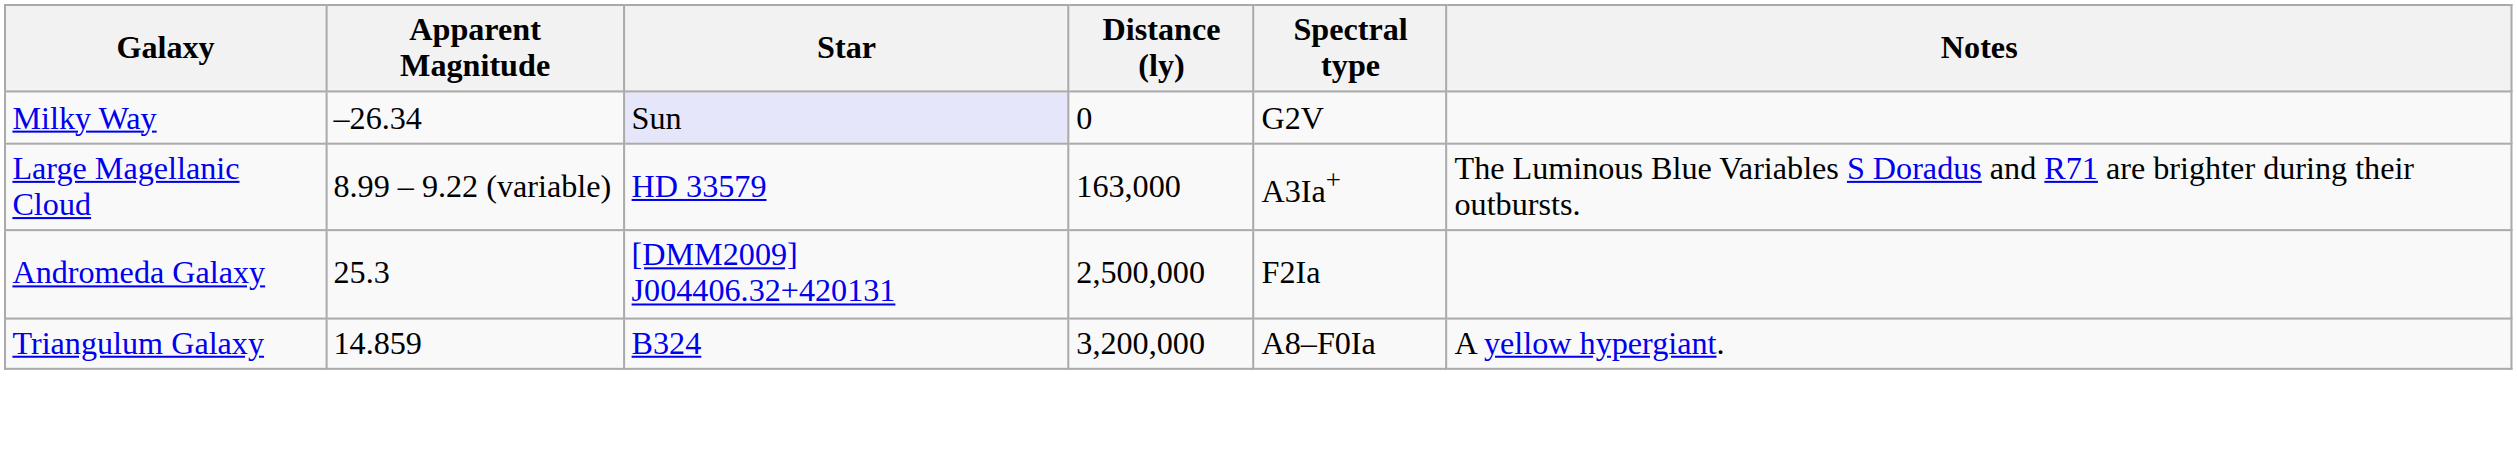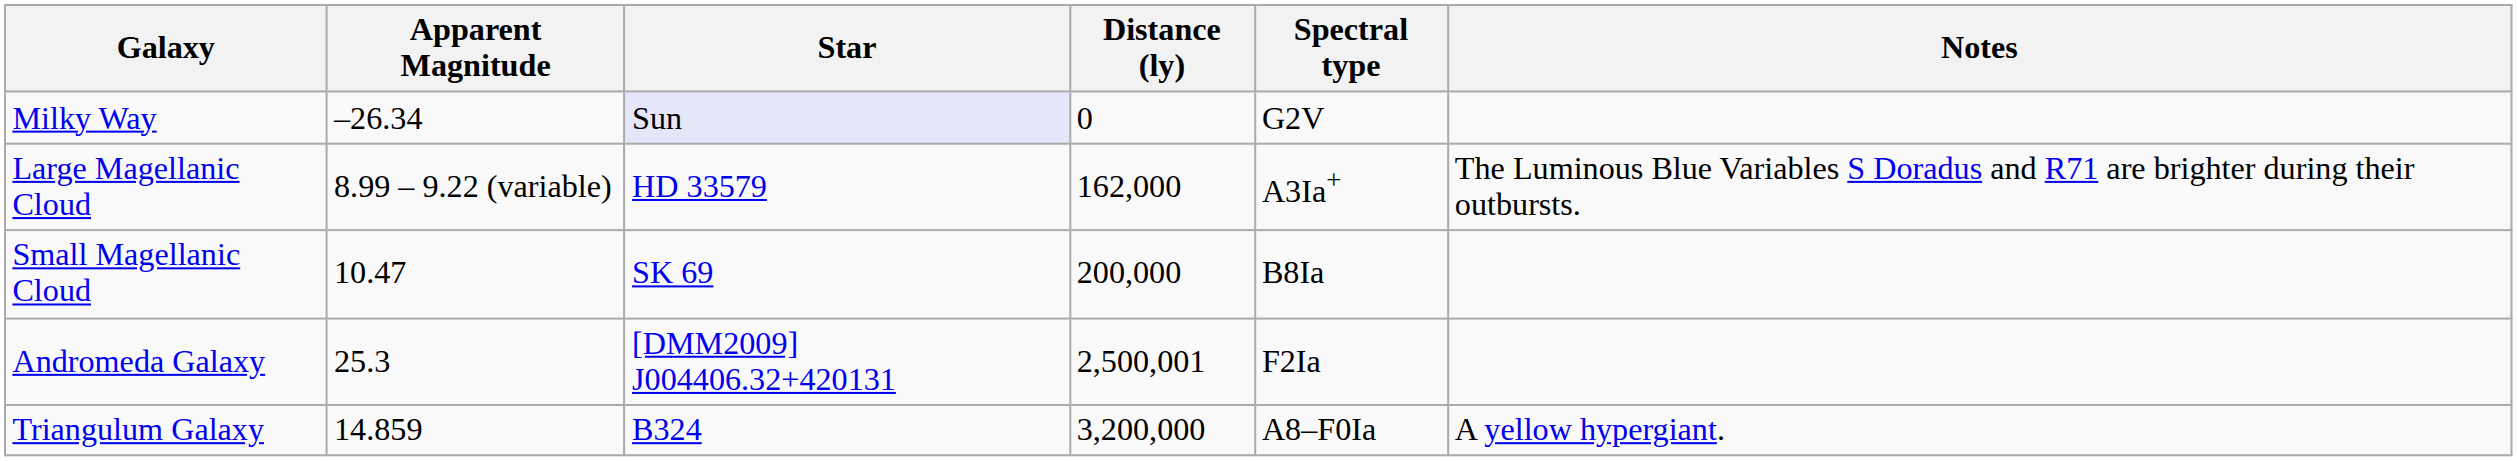Large Magellanic Cloud | Distance (ly): 163,000 -> 162,000
+ row: Small Magellanic Cloud | 10.47 | SK 69 | 200,000 | B8Ia
Andromeda Galaxy | Distance (ly): 2,500,000 -> 2,500,001
